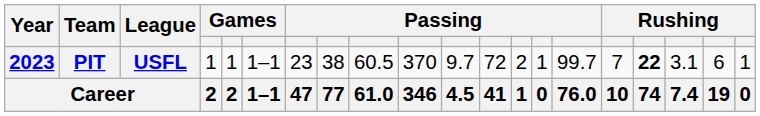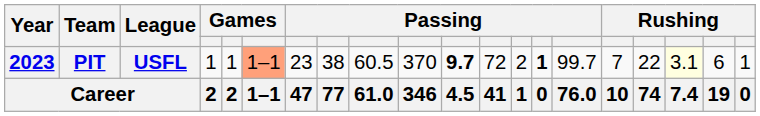PIT | column 6: no background -> lightsalmon background
PIT | column 11: normal -> bold
PIT | column 14: normal -> bold
PIT | column 17: bold -> normal
PIT | column 18: no background -> lightyellow background
